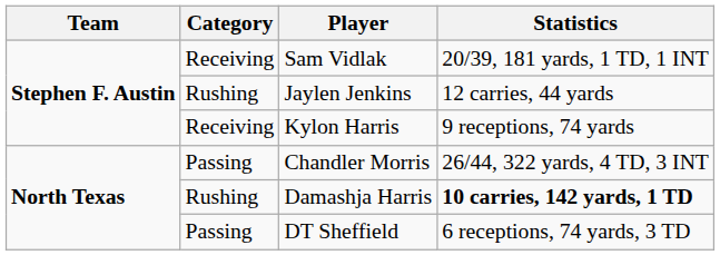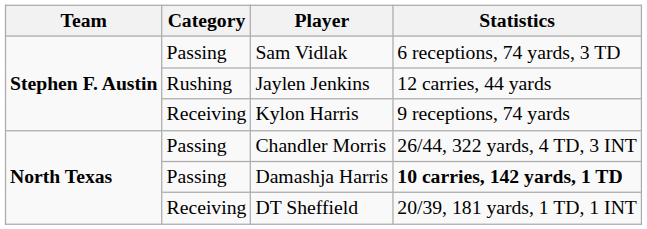Sam Vidlak | Category: Receiving -> Passing
Sam Vidlak | Statistics: 20/39, 181 yards, 1 TD, 1 INT -> 6 receptions, 74 yards, 3 TD
Damashja Harris | Category: Rushing -> Passing
DT Sheffield | Category: Passing -> Receiving
DT Sheffield | Statistics: 6 receptions, 74 yards, 3 TD -> 20/39, 181 yards, 1 TD, 1 INT
